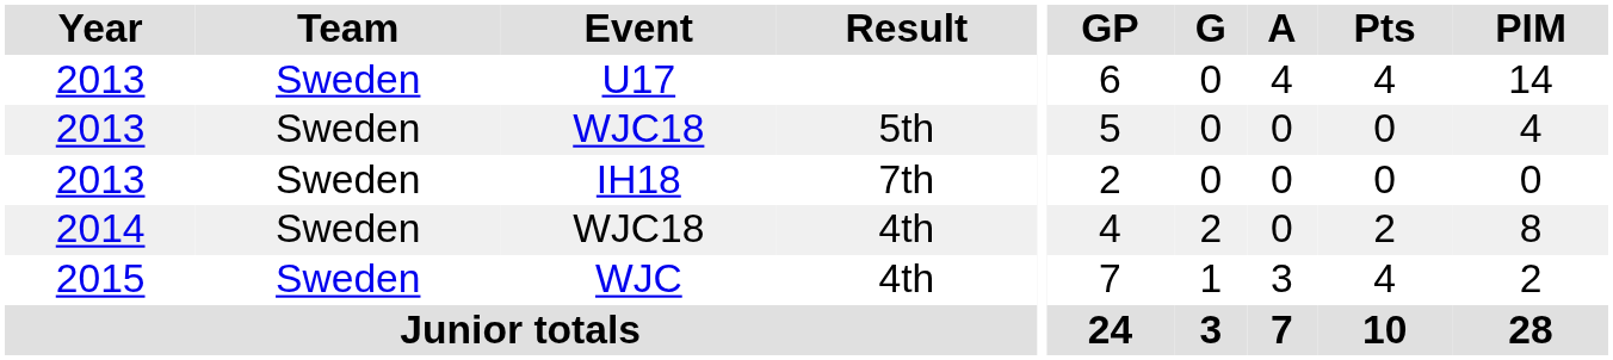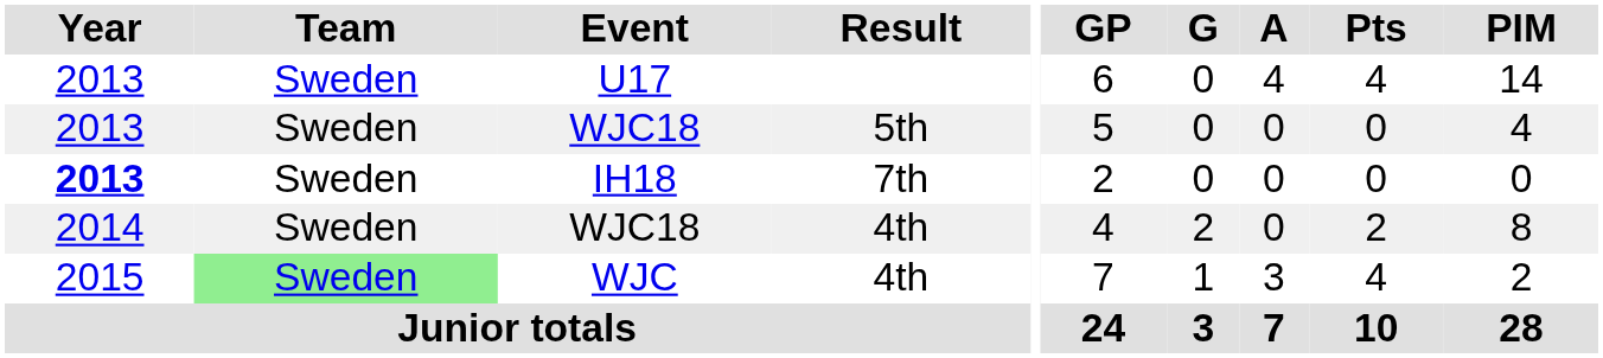IH18 | Year: normal -> bold
WJC | Team: no background -> lightgreen background
